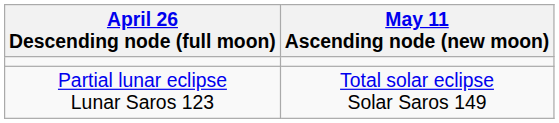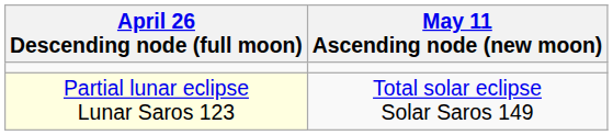row 3 | April 26 Descending node (full moon): no background -> lightyellow background
